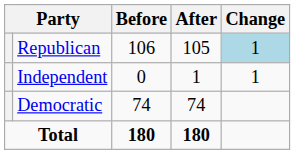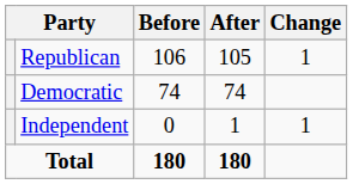Republican | Change: lightblue background -> no background
rows swapped: Democratic <-> Independent
